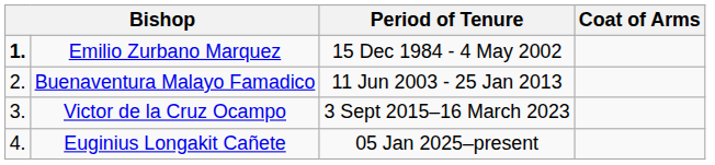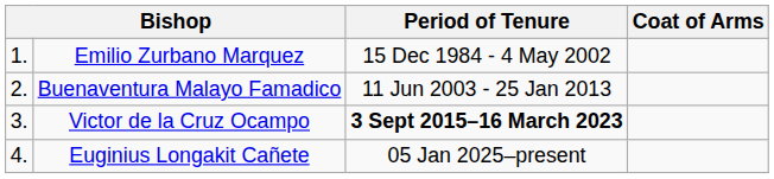Emilio Zurbano Marquez | column 1: bold -> normal
Victor de la Cruz Ocampo | Period of Tenure: normal -> bold
